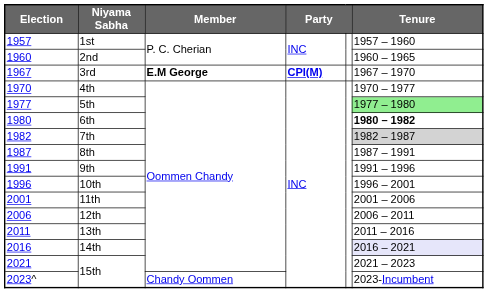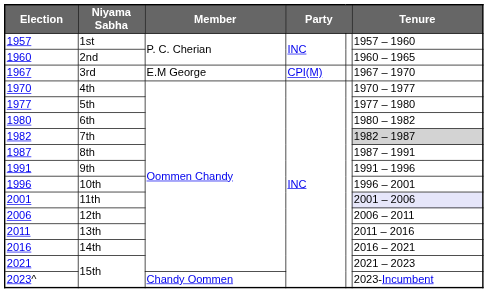3rd | Member: bold -> normal
3rd | column 4: bold -> normal
5th | Tenure: lightgreen background -> no background
6th | Tenure: bold -> normal
11th | Tenure: no background -> lavender background
14th | Tenure: lavender background -> no background
